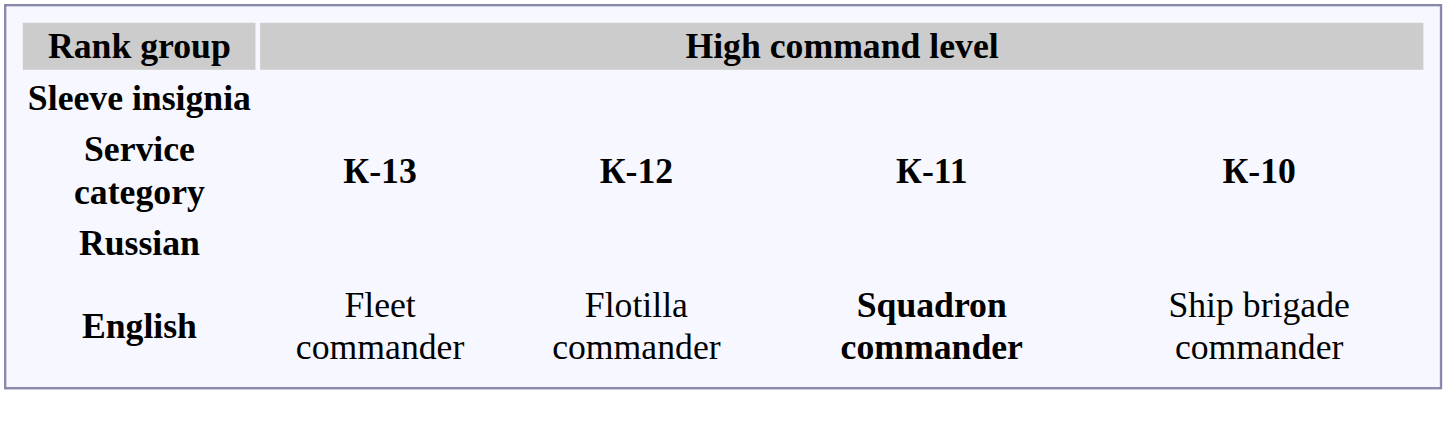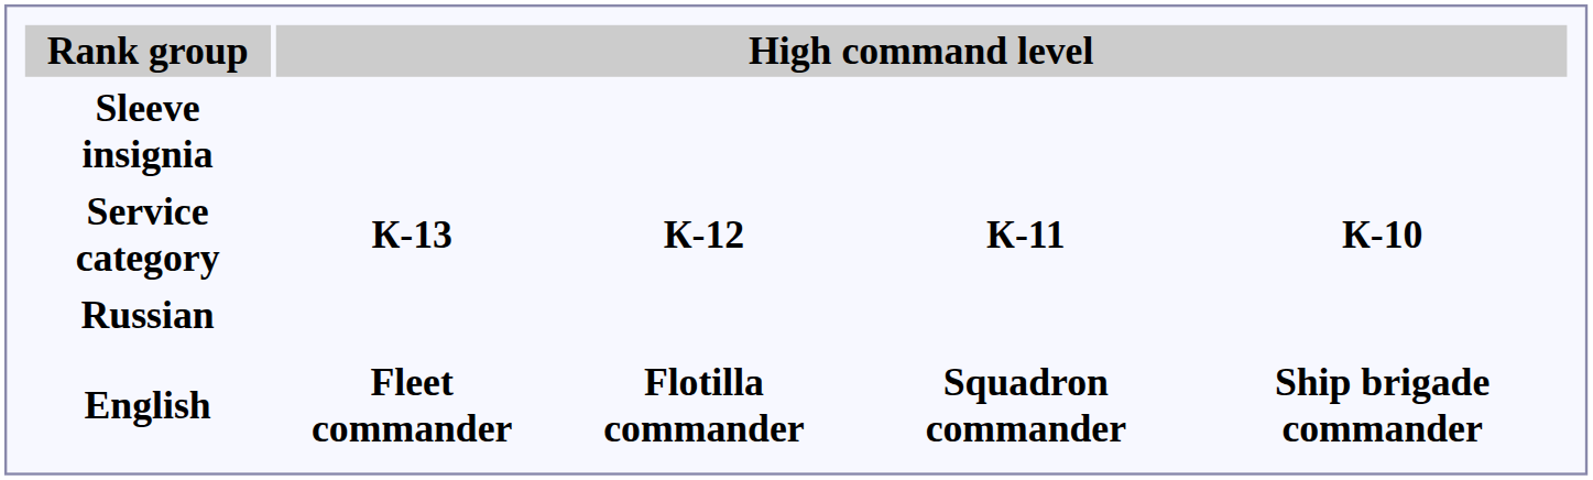English | column 2: normal -> bold
English | column 3: normal -> bold
English | column 5: normal -> bold
